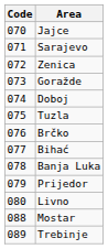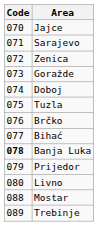Banja Luka | Code: normal -> bold
